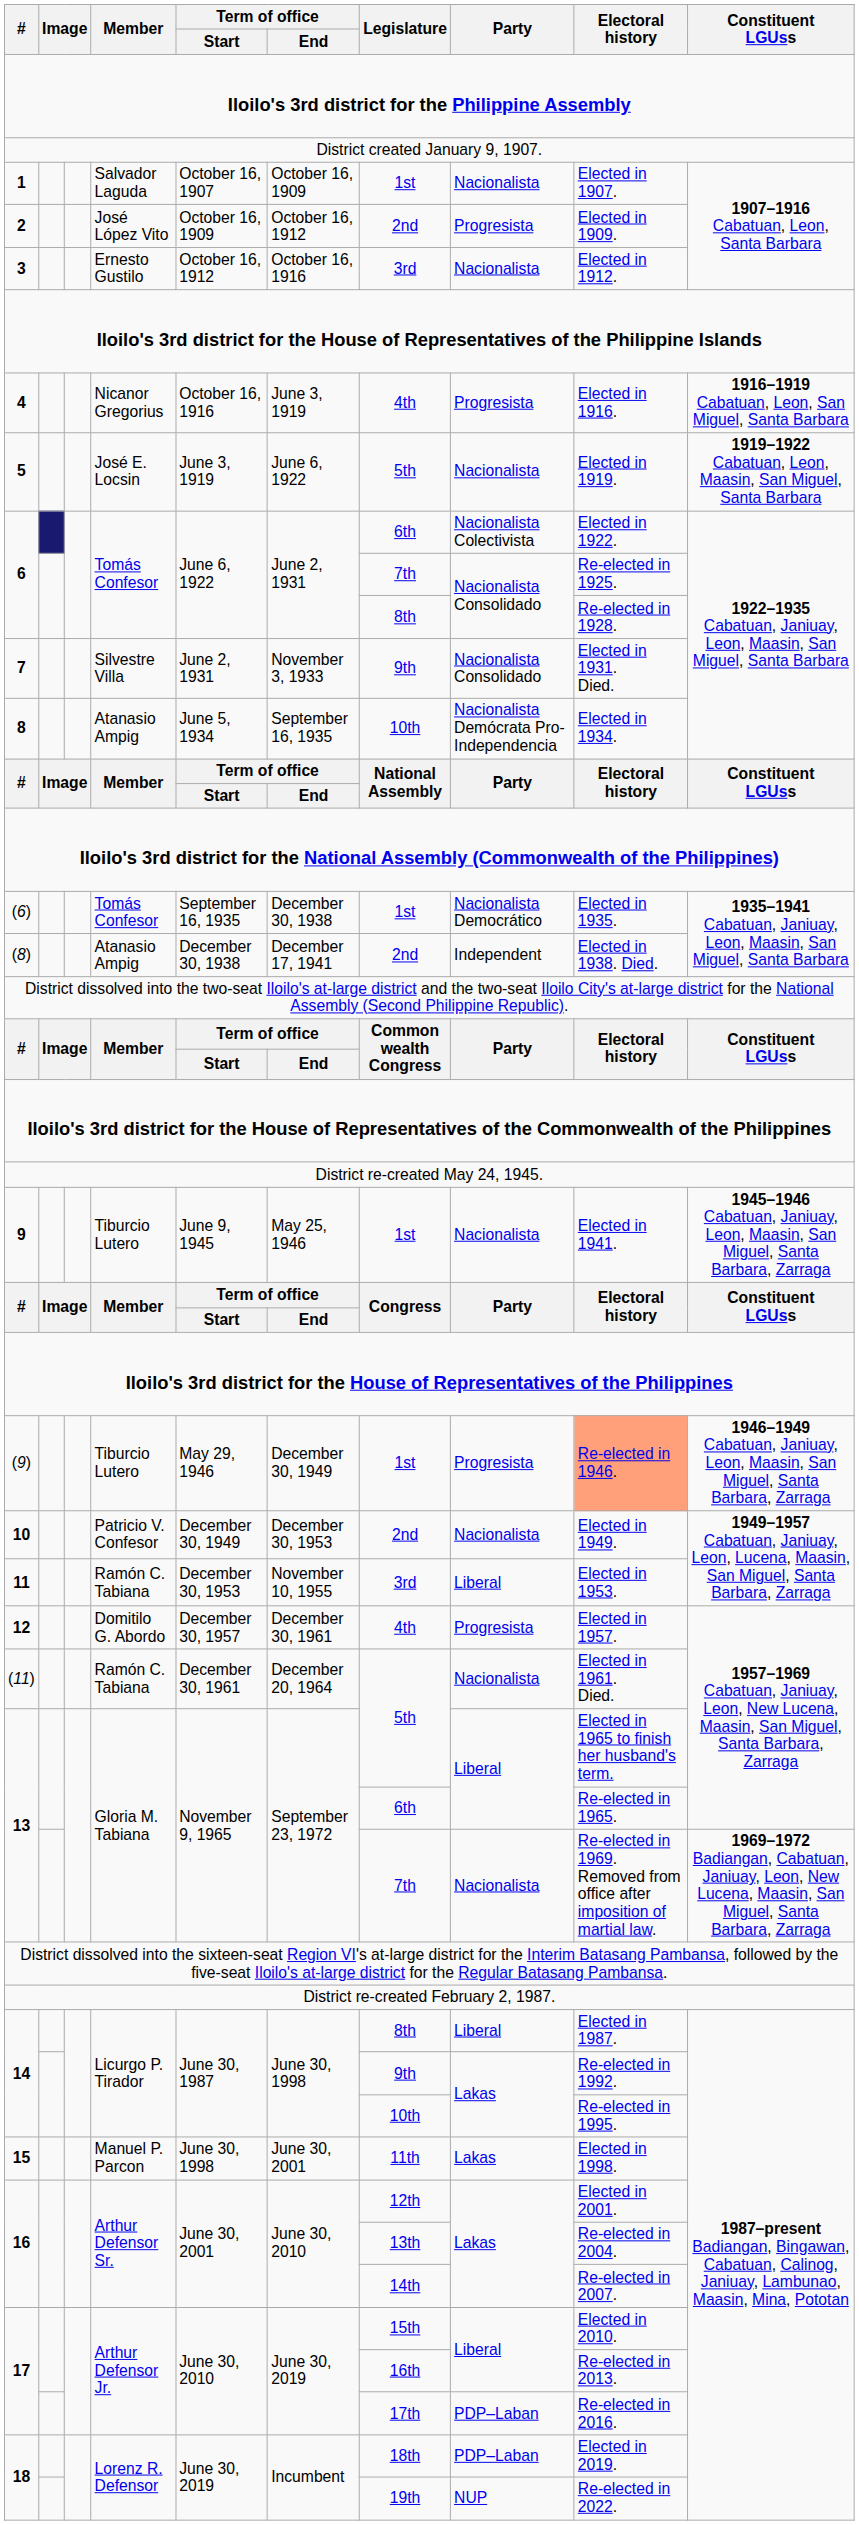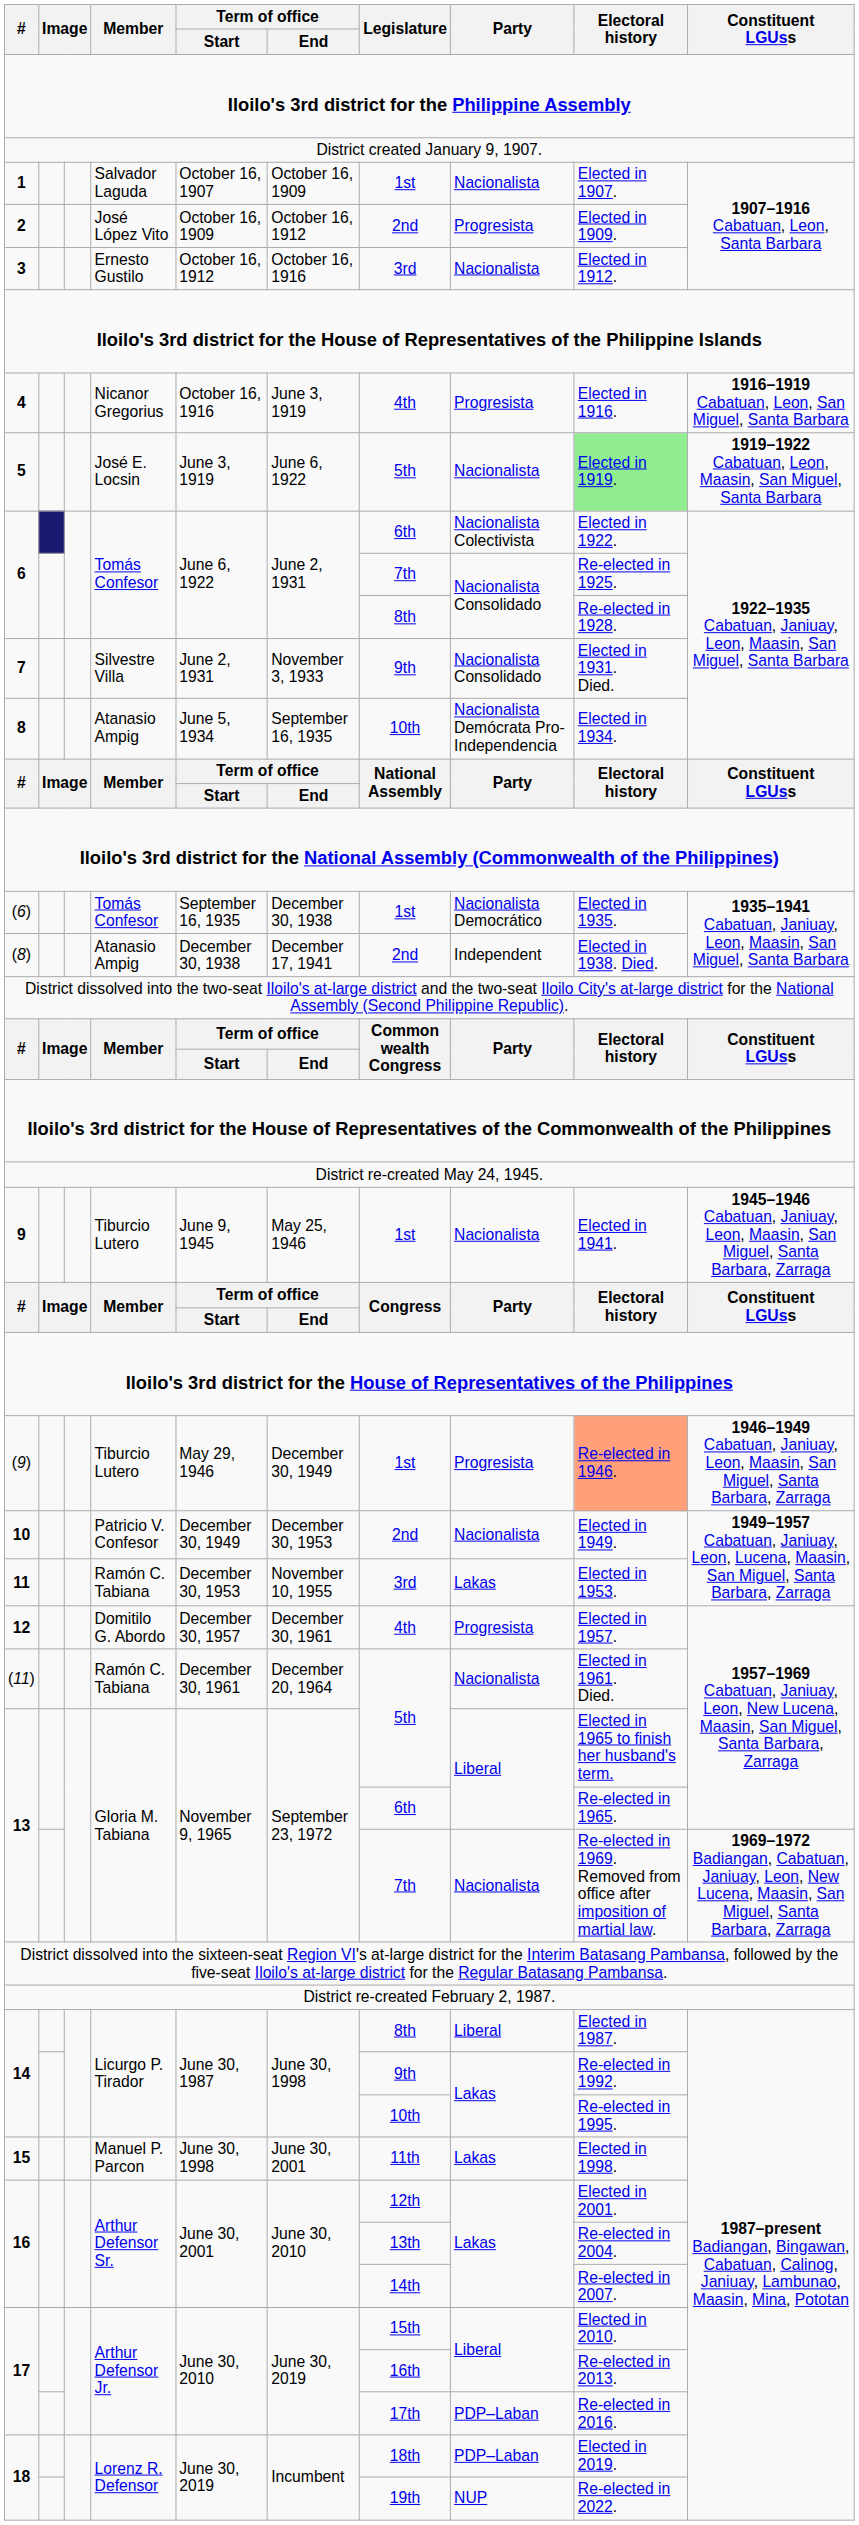5 | Electoral history: no background -> lightgreen background
11 | Party: Liberal -> Lakas
